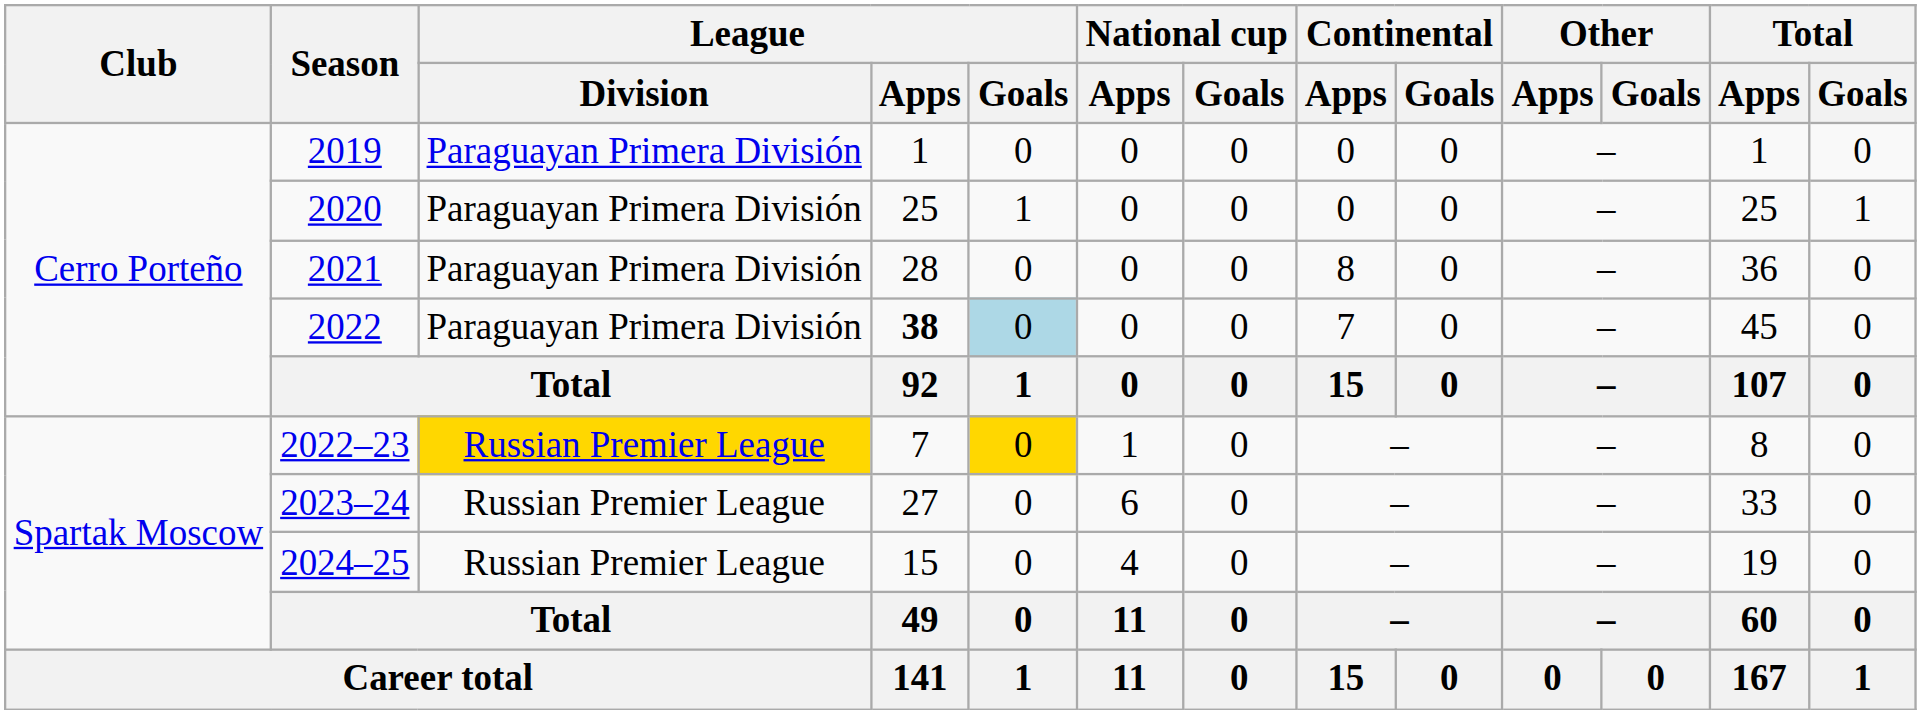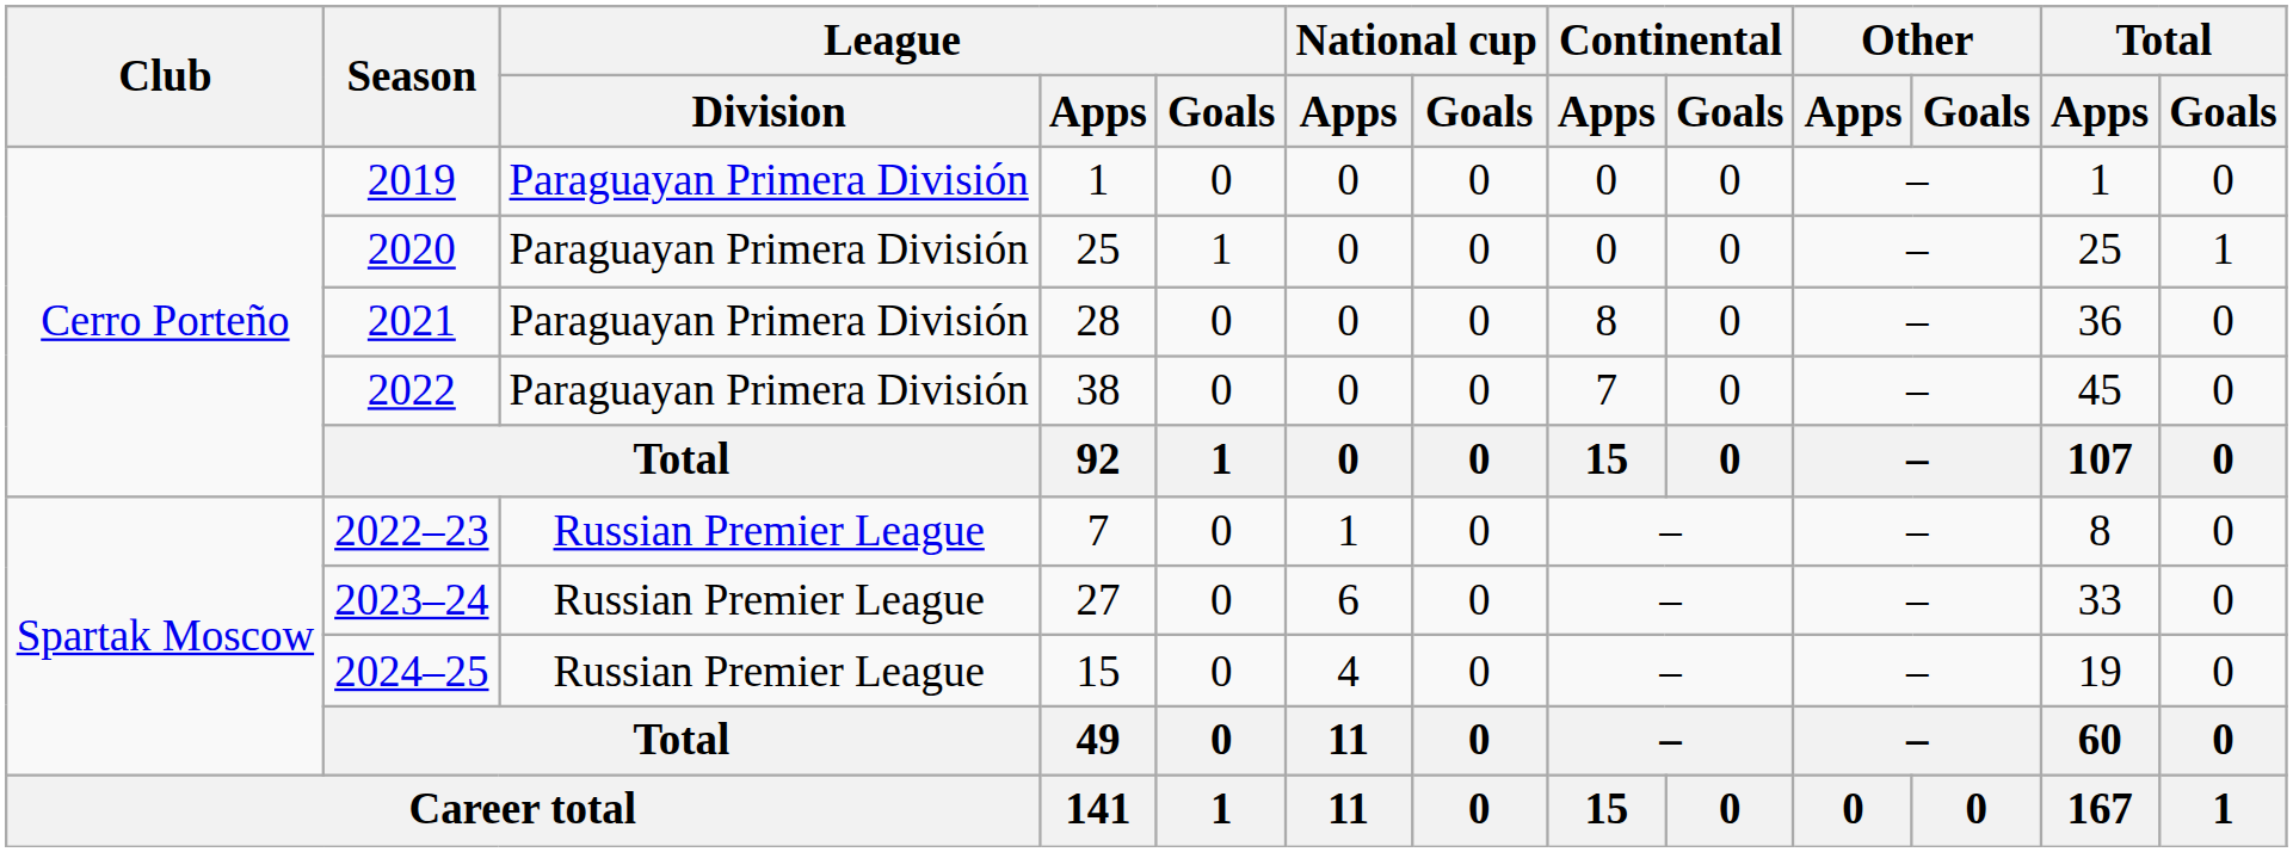2022 | League / Apps: bold -> normal
2022 | League / Goals: lightblue background -> no background
2022–23 | League / Division: gold background -> no background
2022–23 | League / Goals: gold background -> no background
